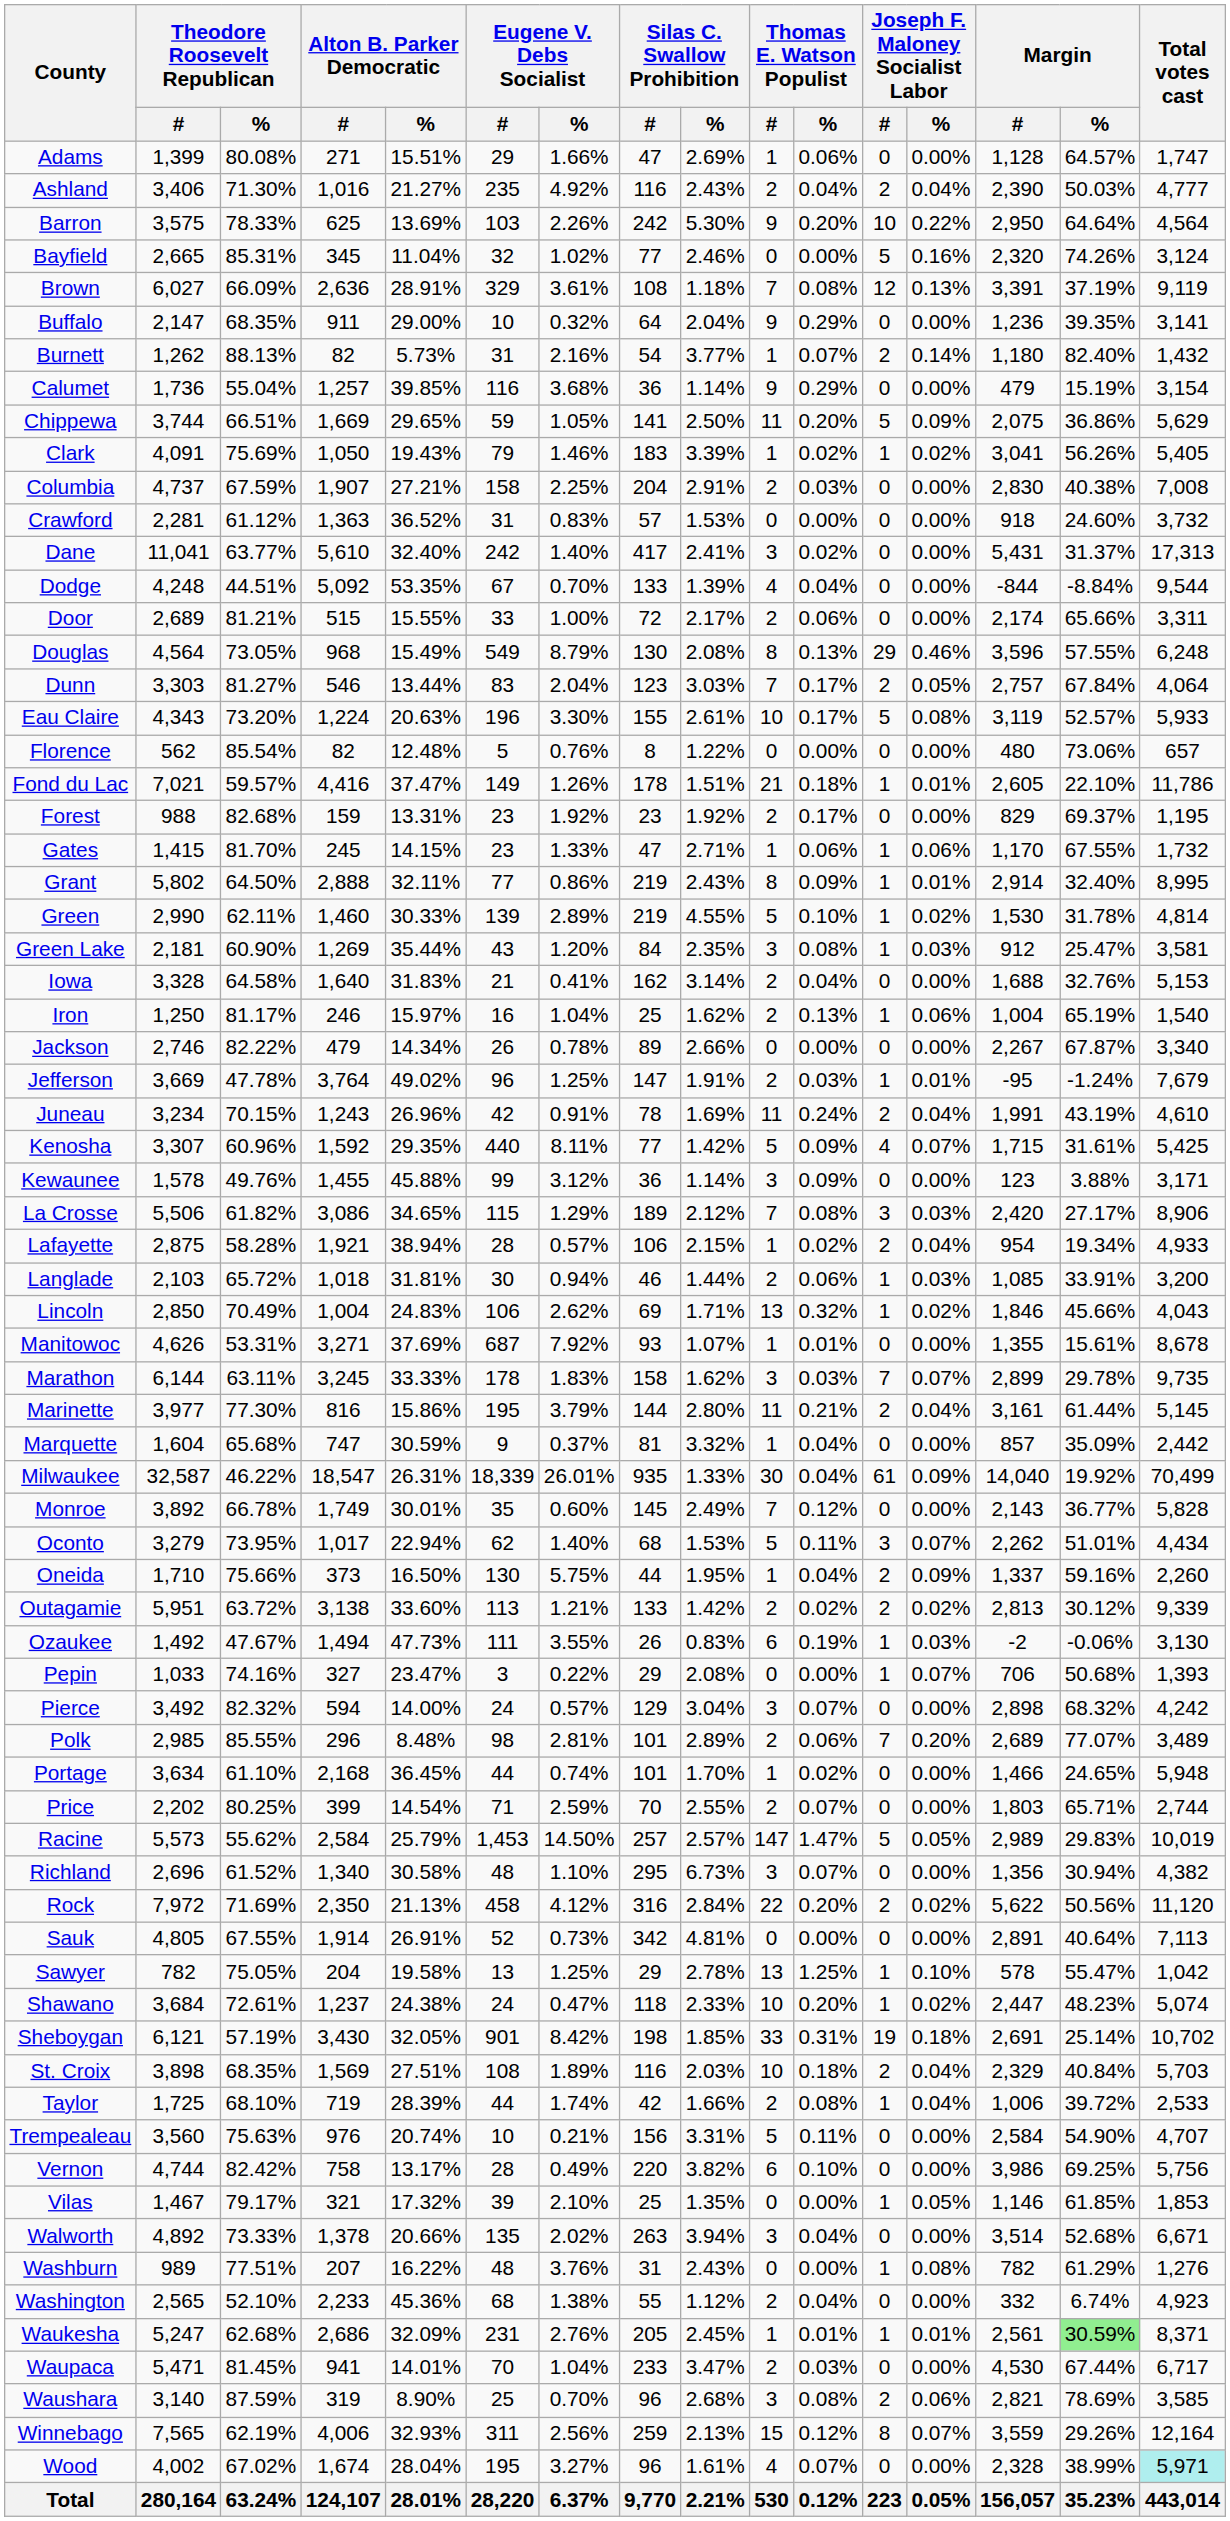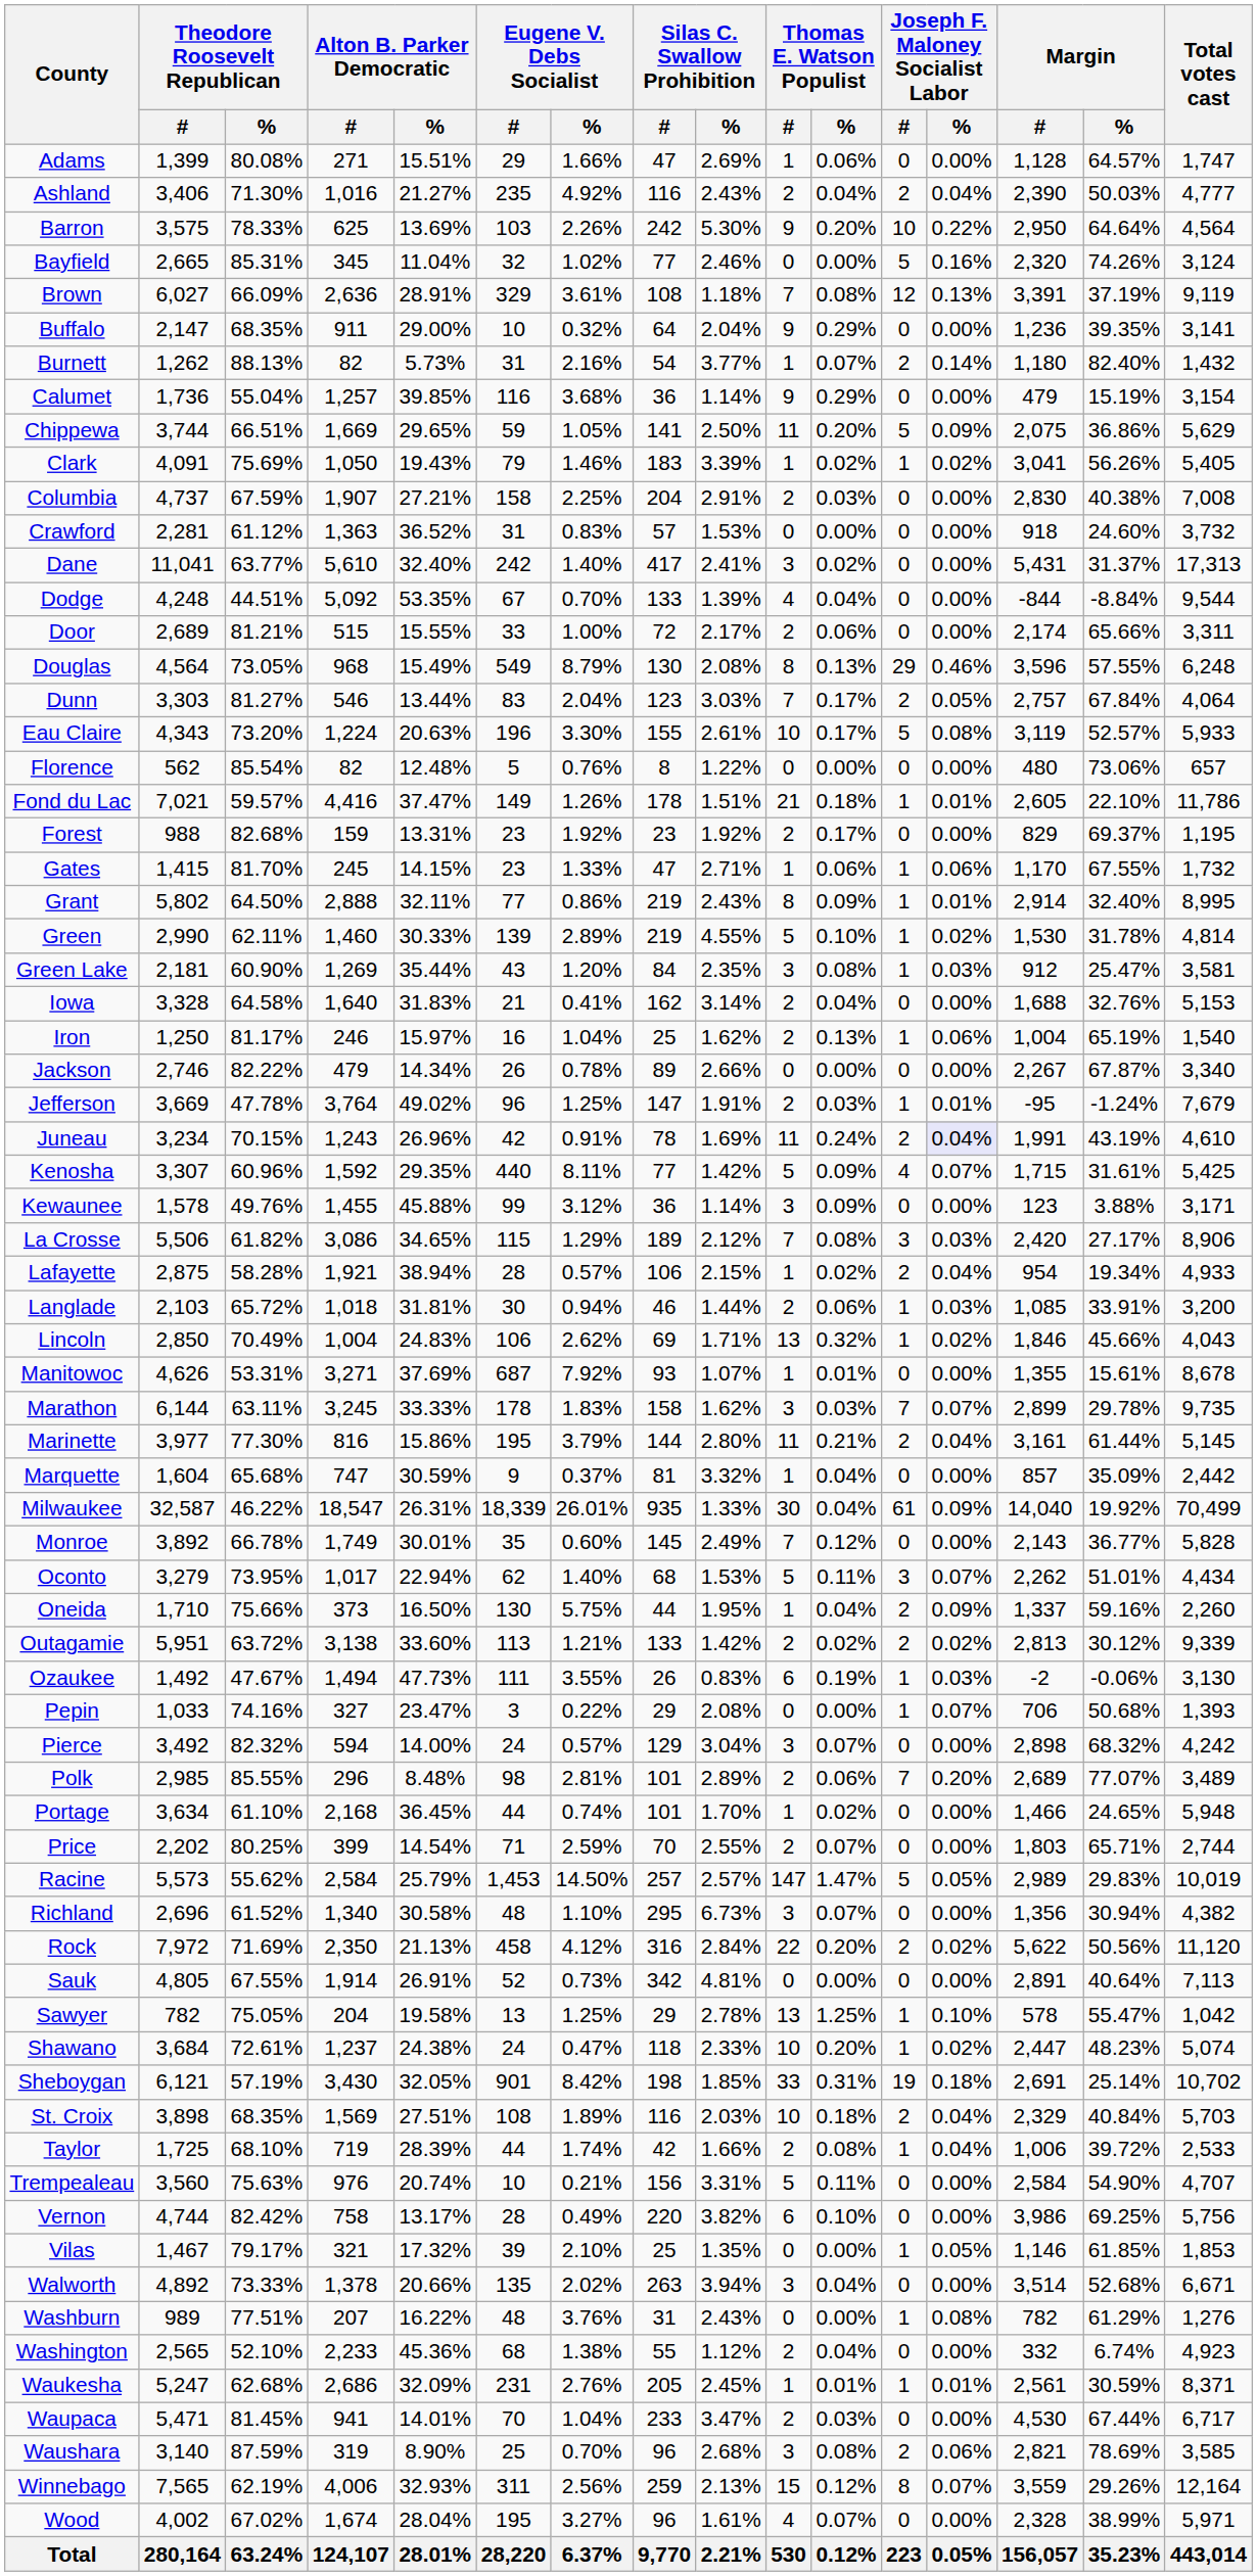Juneau | Joseph F. Maloney Socialist Labor / %: no background -> lavender background
Waukesha | Margin / %: lightgreen background -> no background
Wood | Total votes cast: paleturquoise background -> no background
